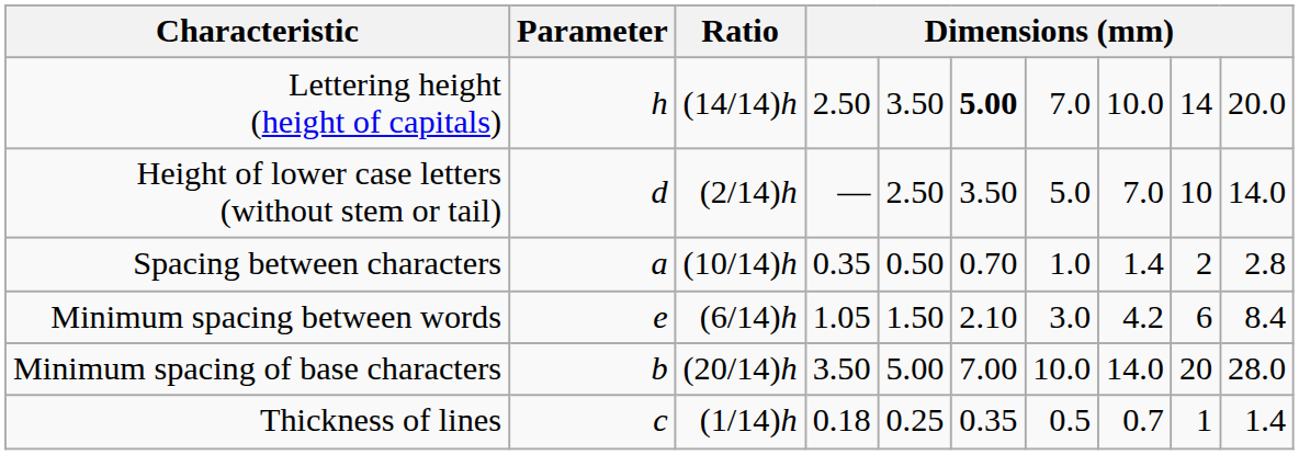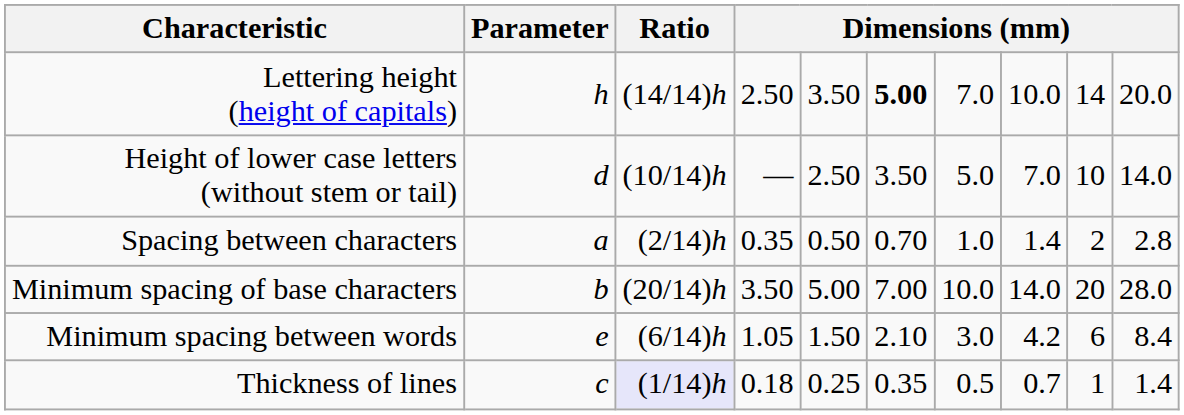Height of lower case letters (without stem or tail) | Ratio: (2/14)h -> (10/14)h
Spacing between characters | Ratio: (10/14)h -> (2/14)h
rows swapped: Minimum spacing of base characters <-> Minimum spacing between words
Thickness of lines | Ratio: no background -> lavender background
